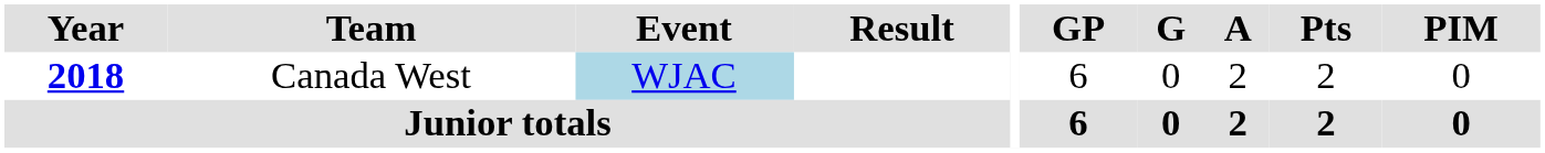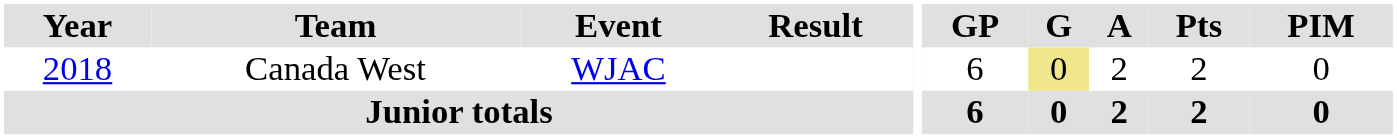Canada West | Year: bold -> normal
Canada West | Event: lightblue background -> no background
Canada West | G: no background -> khaki background
